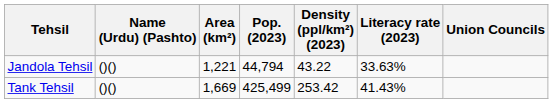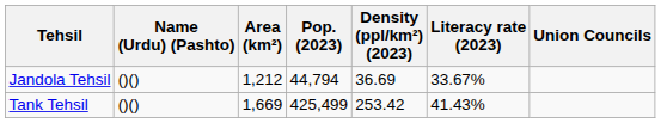Jandola Tehsil | Area (km²): 1,221 -> 1,212
Jandola Tehsil | Density (ppl/km²) (2023): 43.22 -> 36.69
Jandola Tehsil | Literacy rate (2023): 33.63% -> 33.67%
